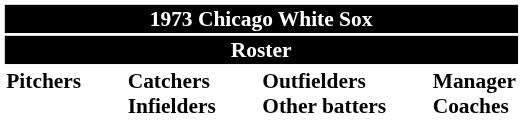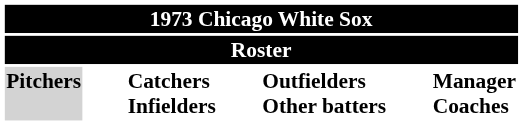Pitchers | column 1: no background -> lightgrey background
